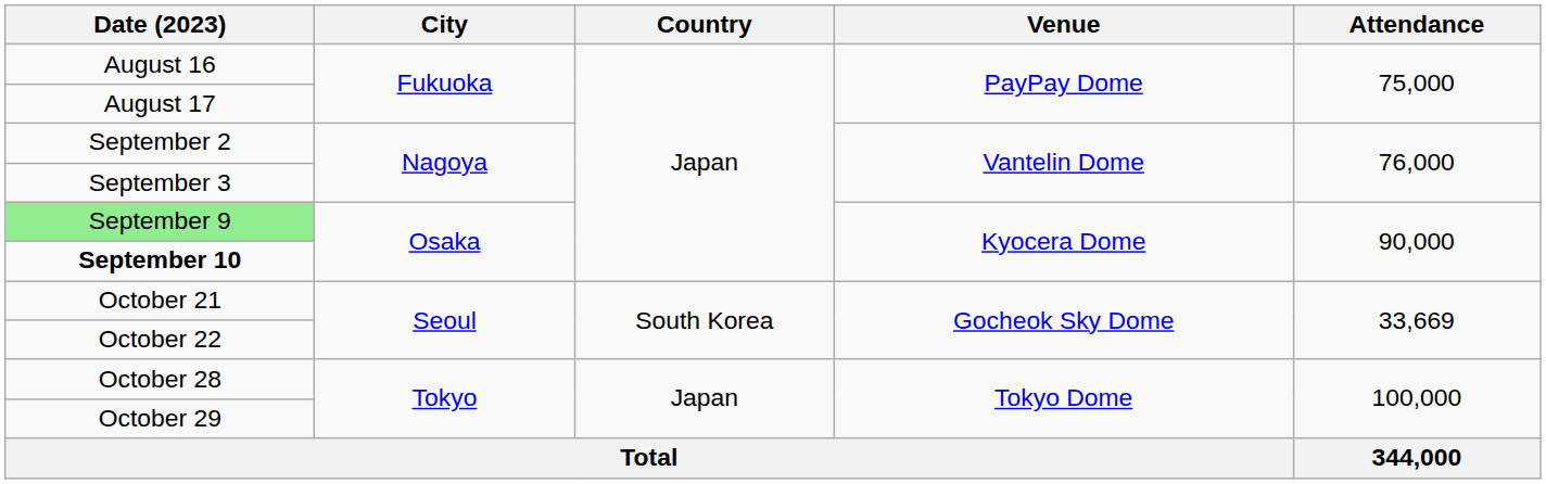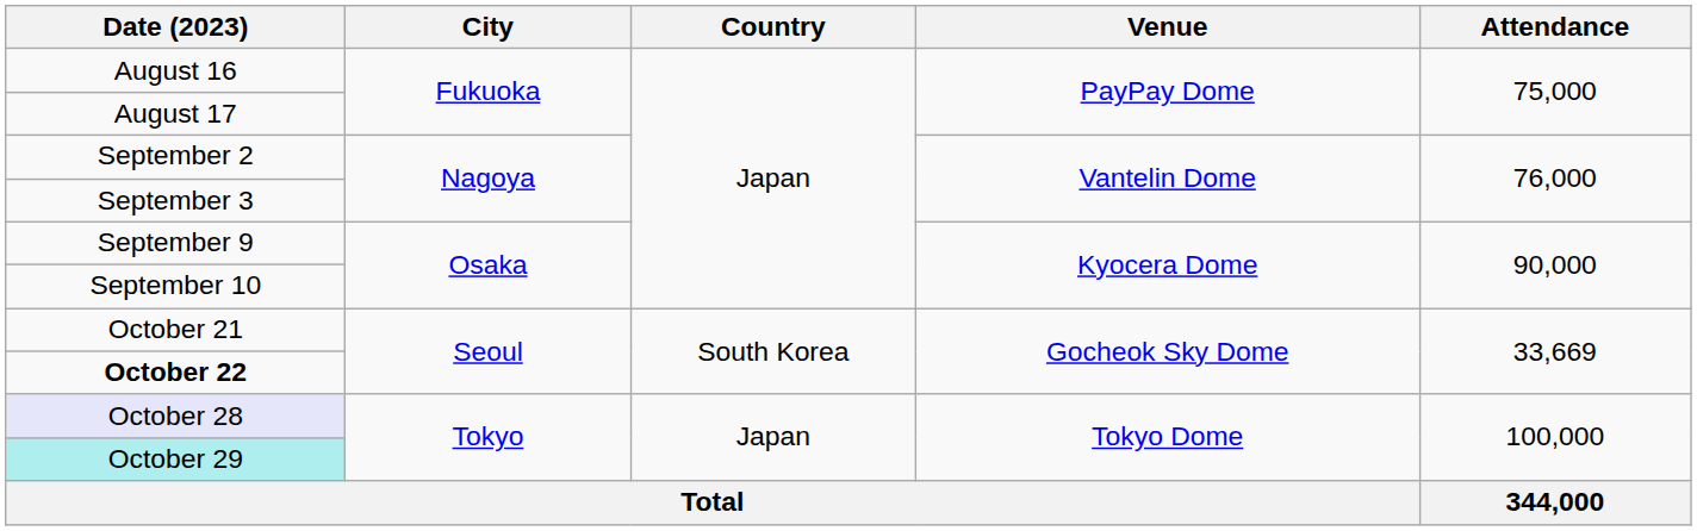September 9 | Date (2023): lightgreen background -> no background
September 10 | Date (2023): bold -> normal
October 22 | Date (2023): normal -> bold
October 28 | Date (2023): no background -> lavender background
October 29 | Date (2023): no background -> paleturquoise background
